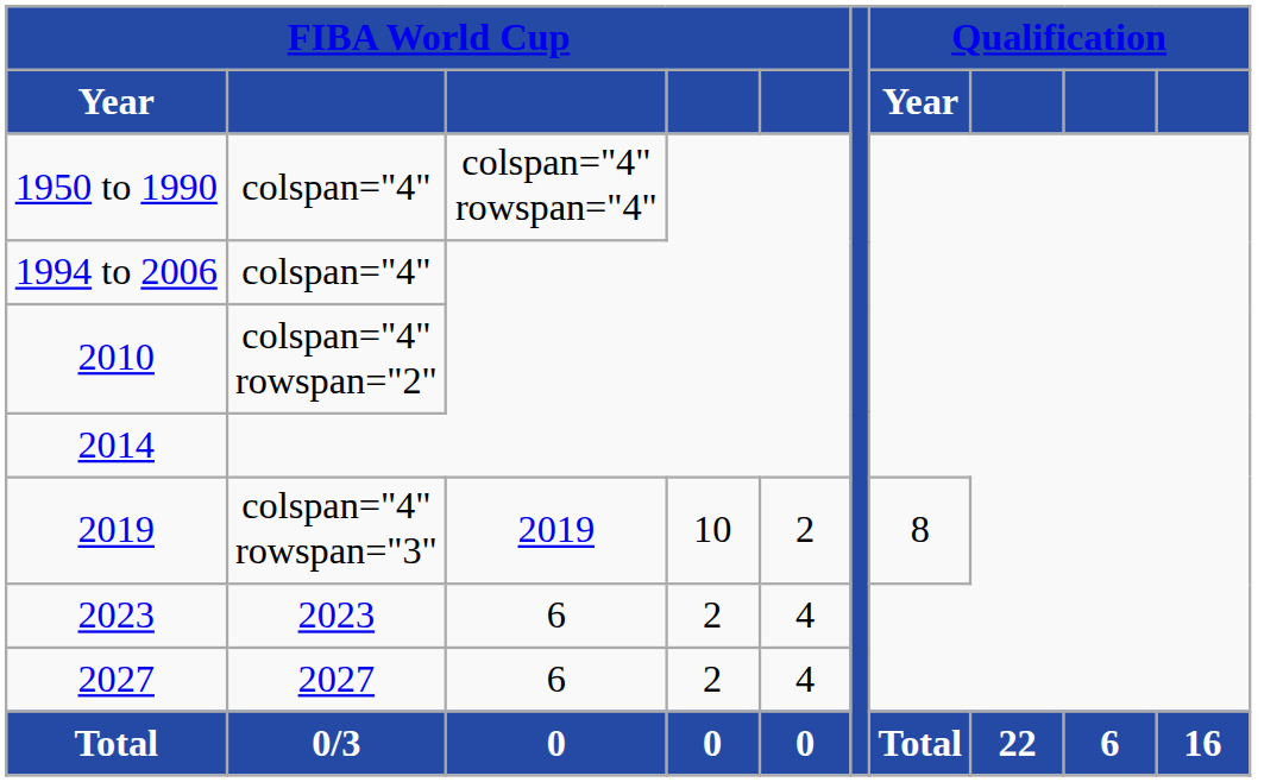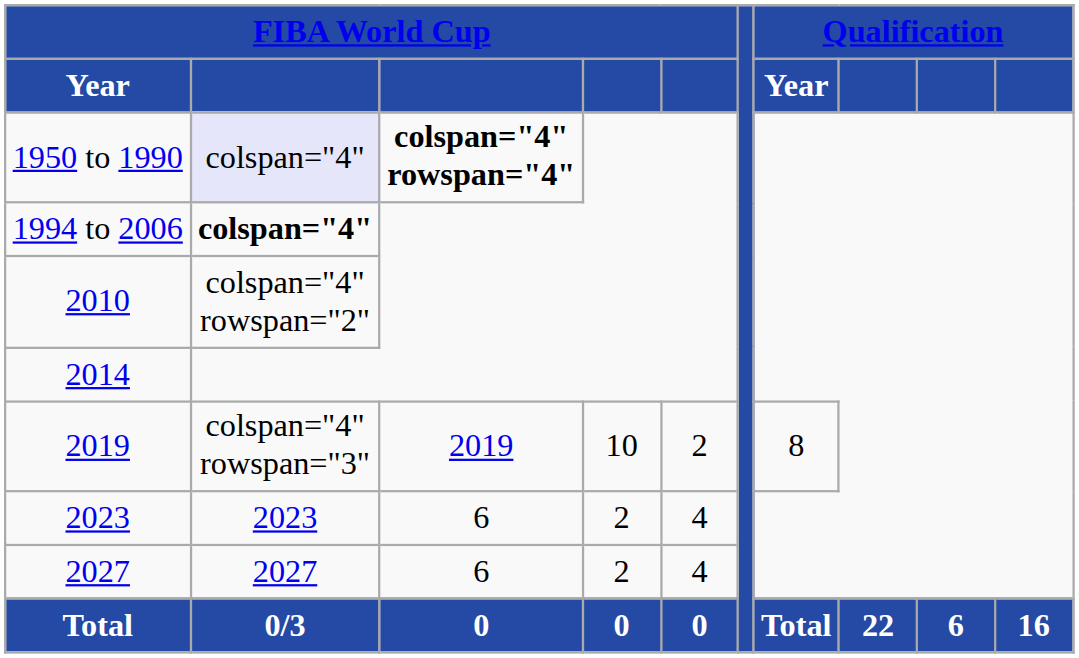1950 to 1990 | column 2: no background -> lavender background
1950 to 1990 | column 3: normal -> bold
1994 to 2006 | column 2: normal -> bold
